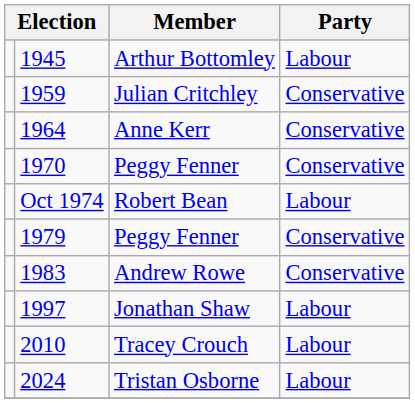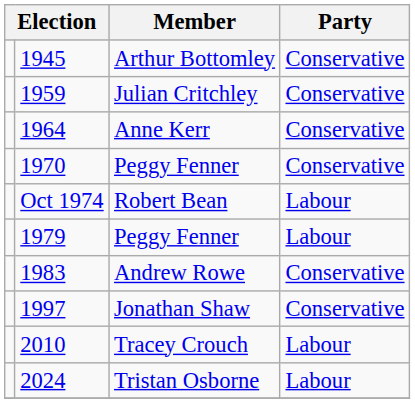Arthur Bottomley | Party: Labour -> Conservative
1979 / Peggy Fenner | Party: Conservative -> Labour
Jonathan Shaw | Party: Labour -> Conservative
